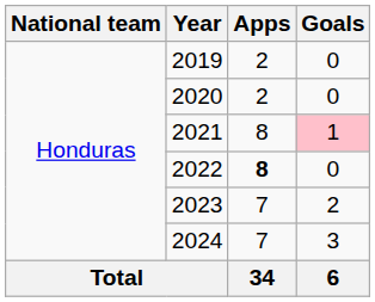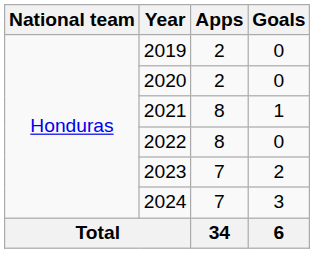2021 | Goals: pink background -> no background
2022 | Apps: bold -> normal
